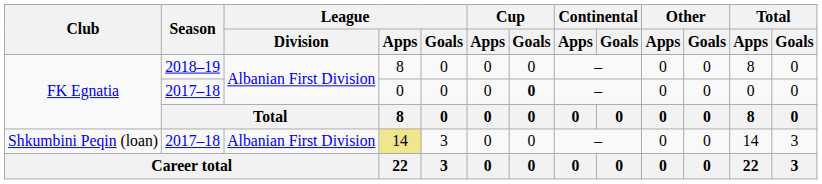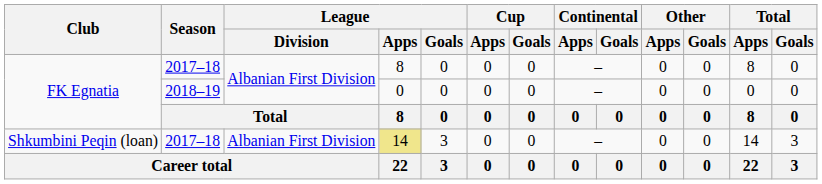row 3 | Season: 2018–19 -> 2017–18
row 4 | Season: 2017–18 -> 2018–19
row 4 | Cup / Goals: bold -> normal
